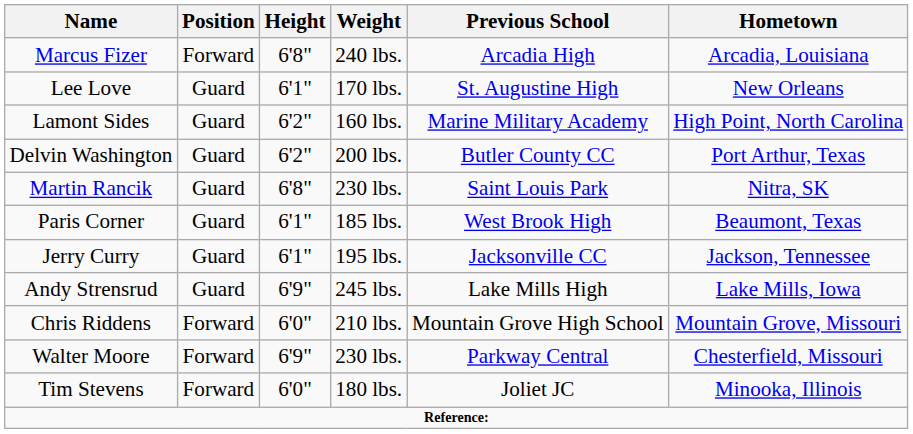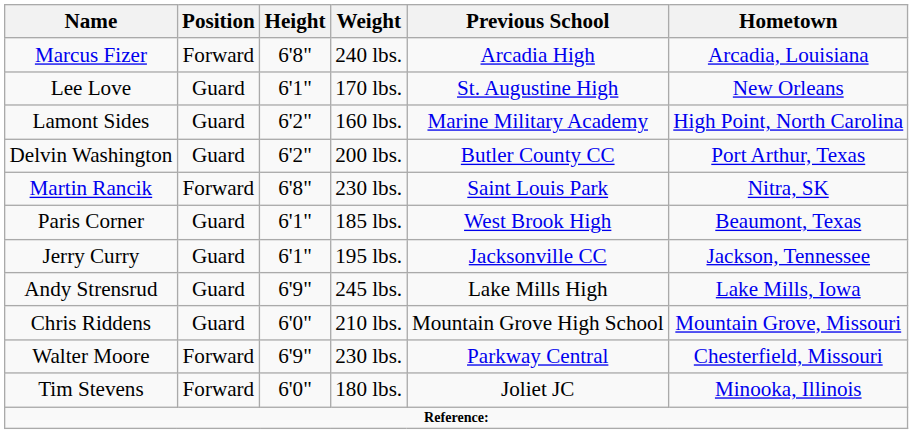Martin Rancik | Position: Guard -> Forward
Chris Riddens | Position: Forward -> Guard
